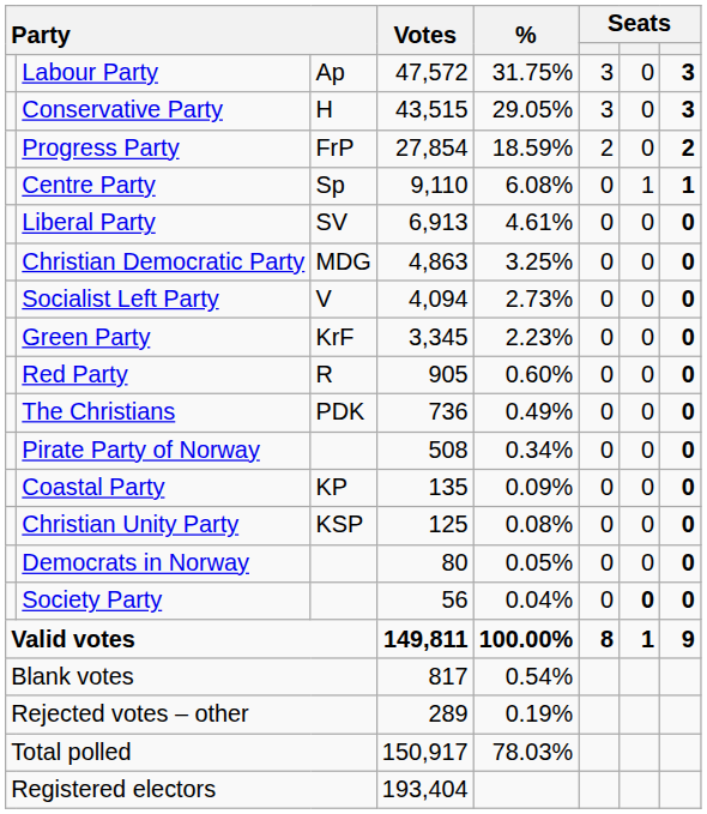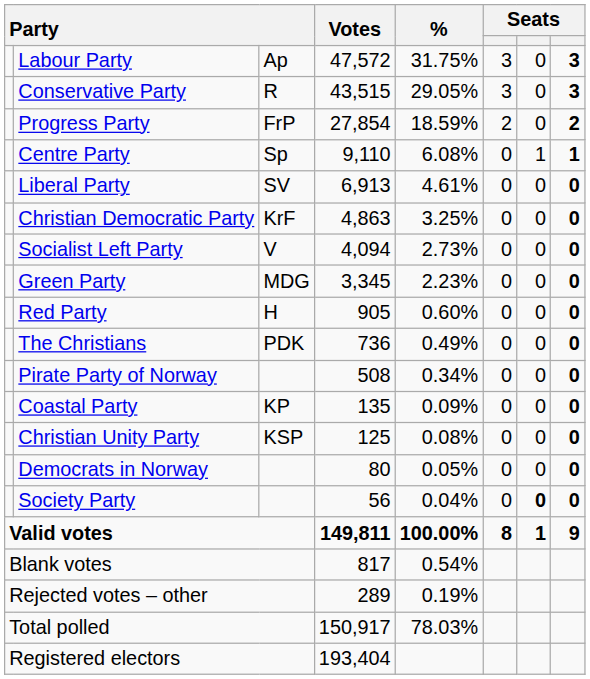Conservative Party | column 3: H -> R
Christian Democratic Party | column 3: MDG -> KrF
Green Party | column 3: KrF -> MDG
Red Party | column 3: R -> H
